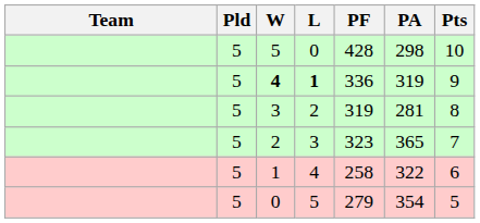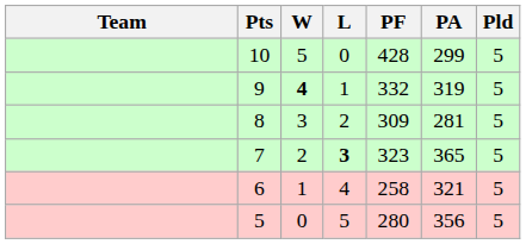columns swapped: Pld <-> Pts
row 2 | PA: 298 -> 299
row 3 | L: bold -> normal
row 3 | PF: 336 -> 332
row 4 | PF: 319 -> 309
row 5 | L: normal -> bold
row 6 | PA: 322 -> 321
row 7 | PF: 279 -> 280
row 7 | PA: 354 -> 356
